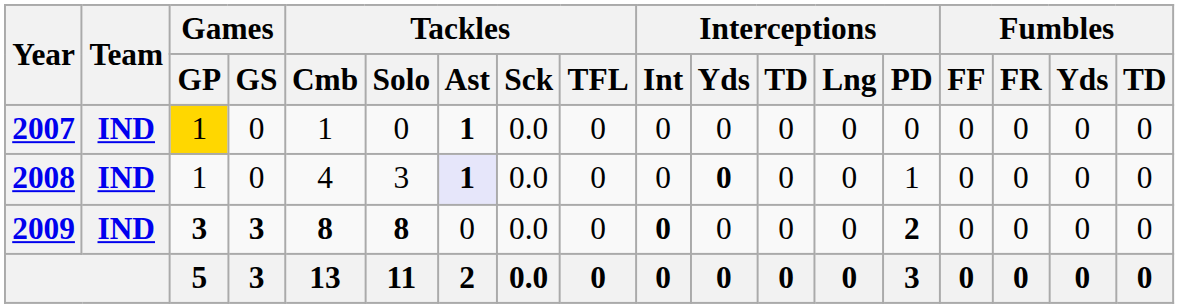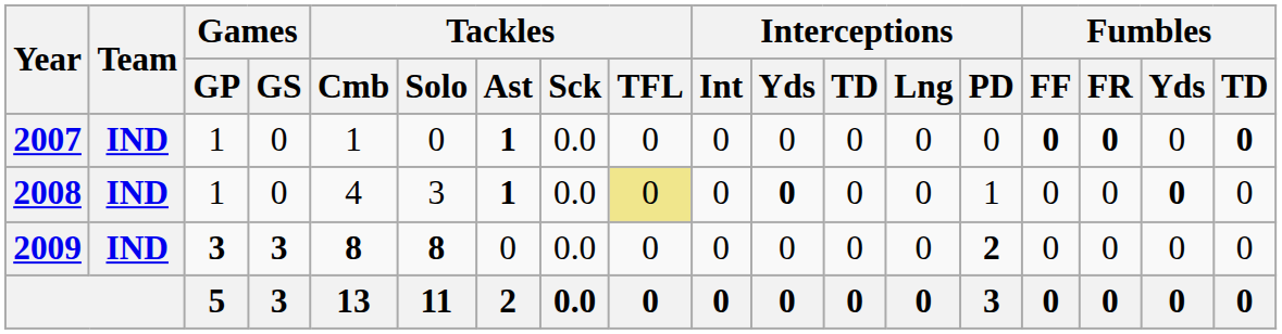2007 | Games / GP: gold background -> no background
2007 | Fumbles / FF: normal -> bold
2007 | Fumbles / FR: normal -> bold
2007 | Fumbles / TD: normal -> bold
2008 | Tackles / Ast: lavender background -> no background
2008 | Tackles / TFL: no background -> khaki background
2008 | Fumbles / Yds: normal -> bold
2009 | Interceptions / Int: bold -> normal
